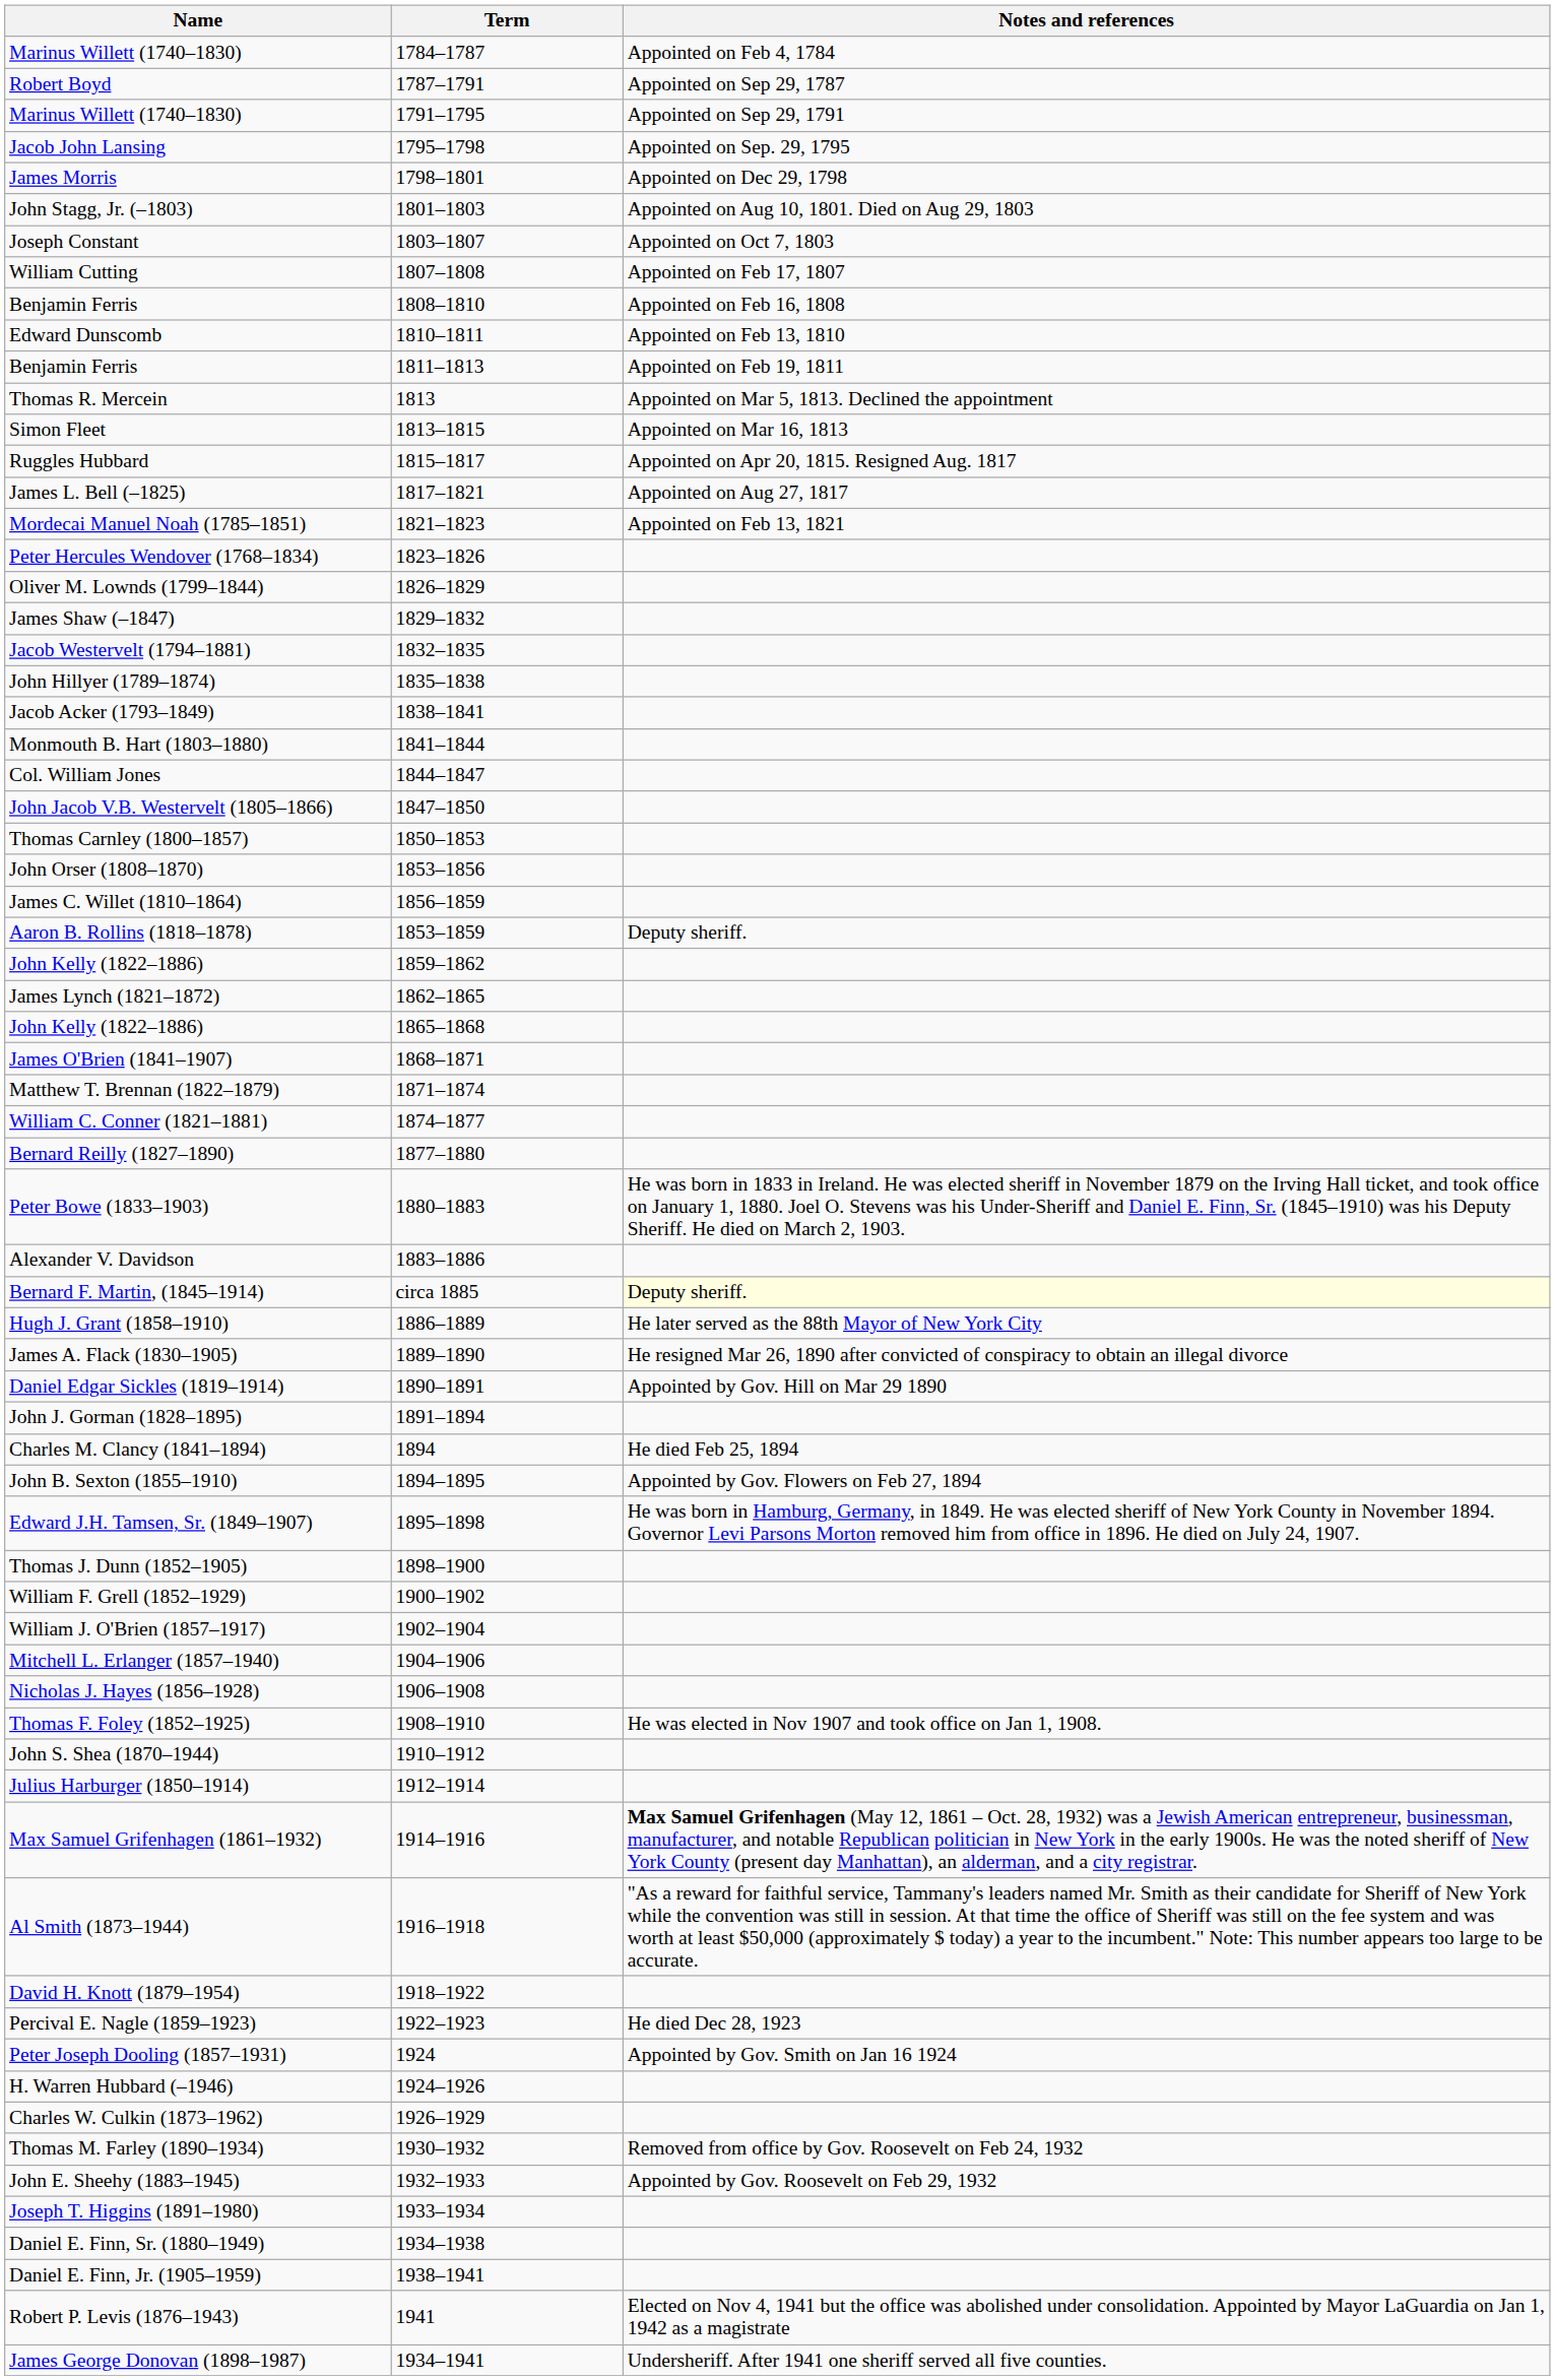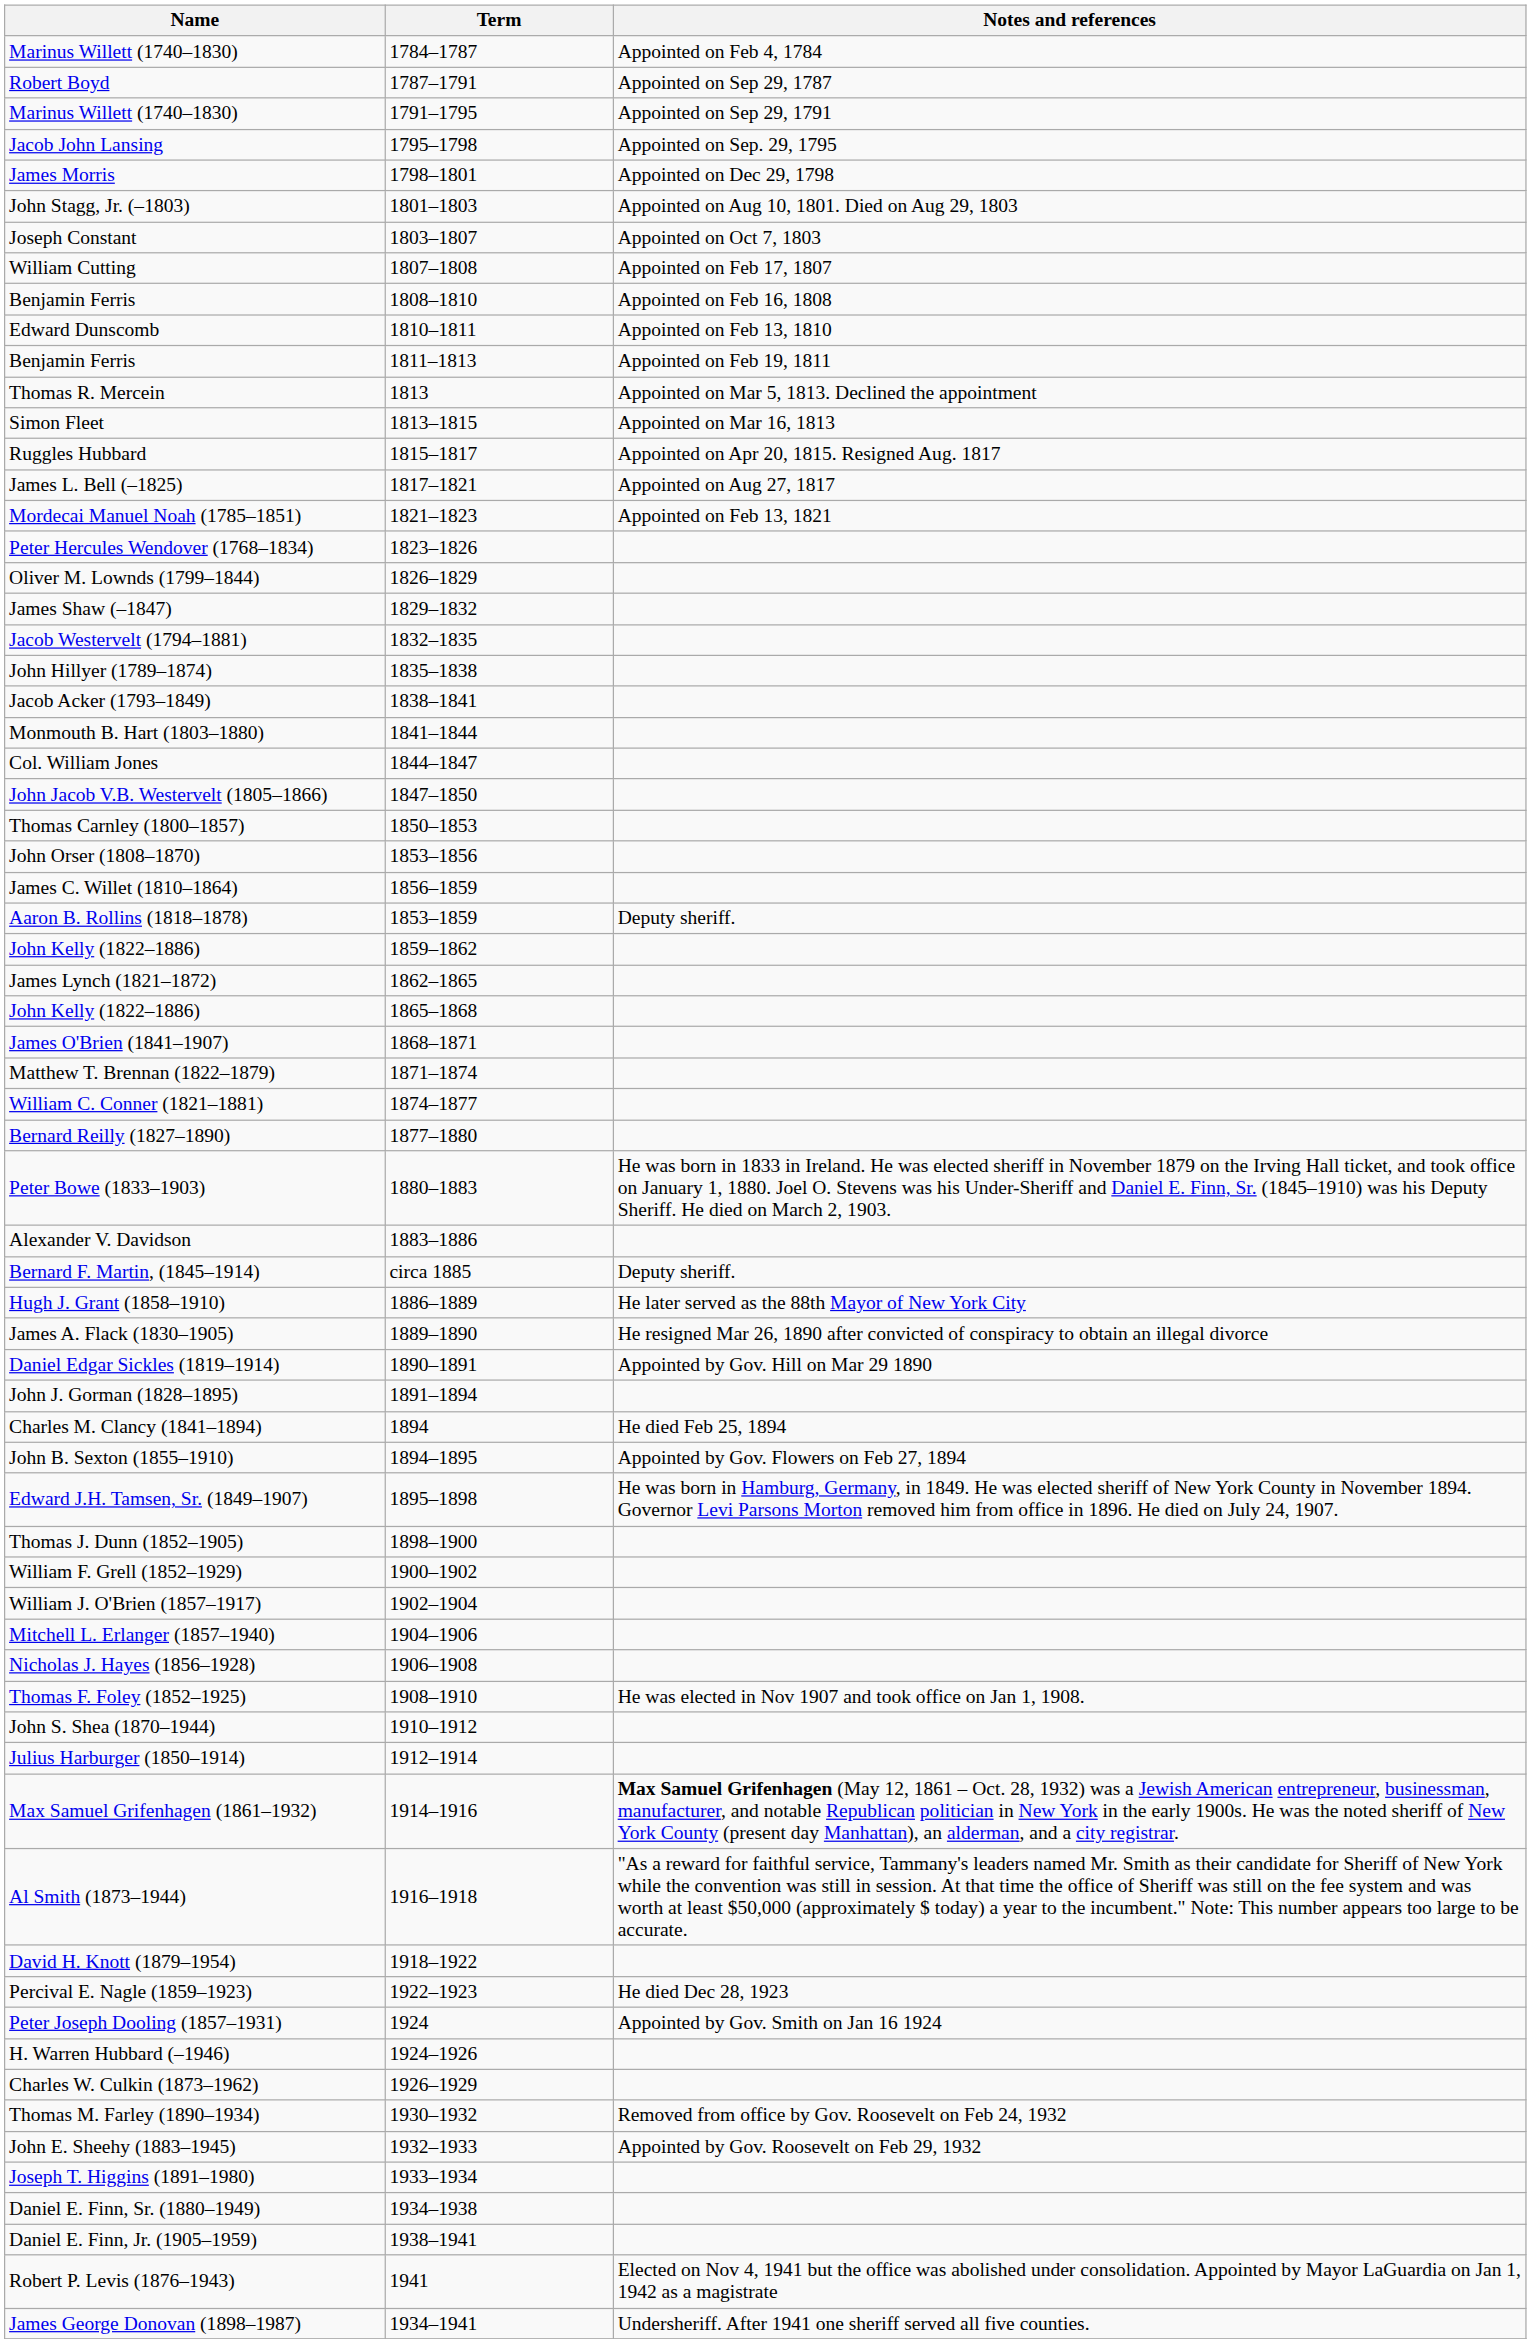Bernard F. Martin, (1845–1914) | Notes and references: lightyellow background -> no background
